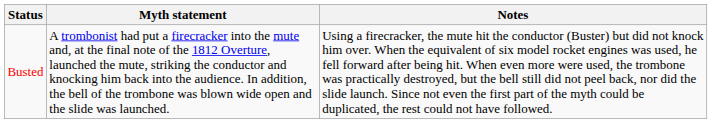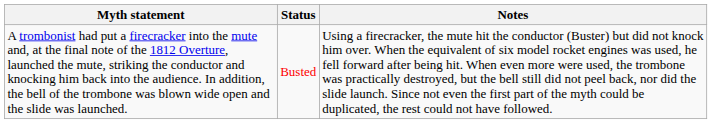columns swapped: Myth statement <-> Status
